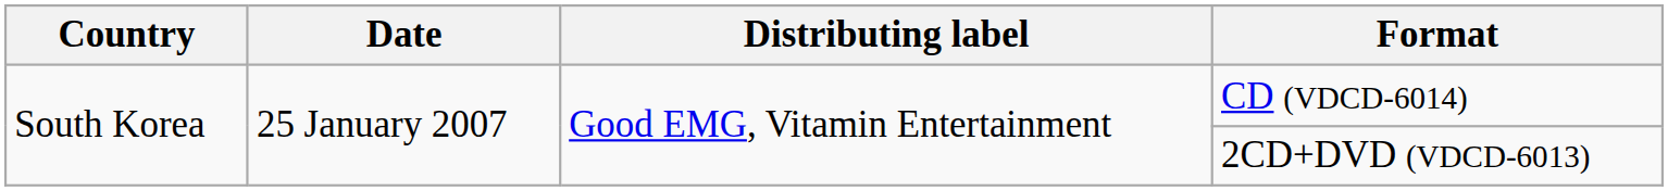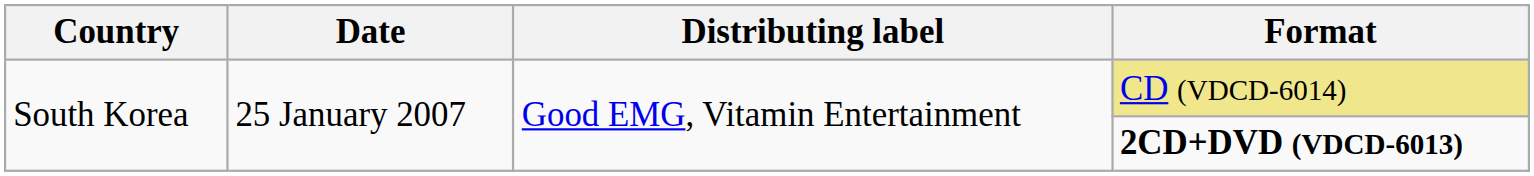CD (VDCD-6014) | Format: no background -> khaki background
2CD+DVD (VDCD-6013) | Format: normal -> bold
